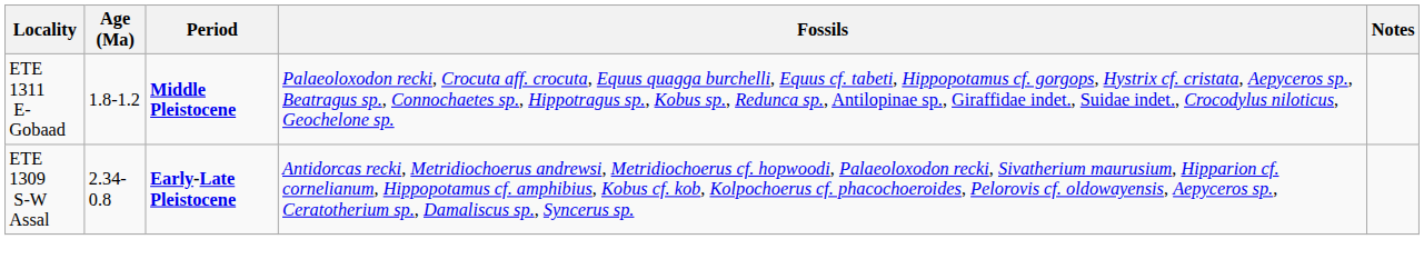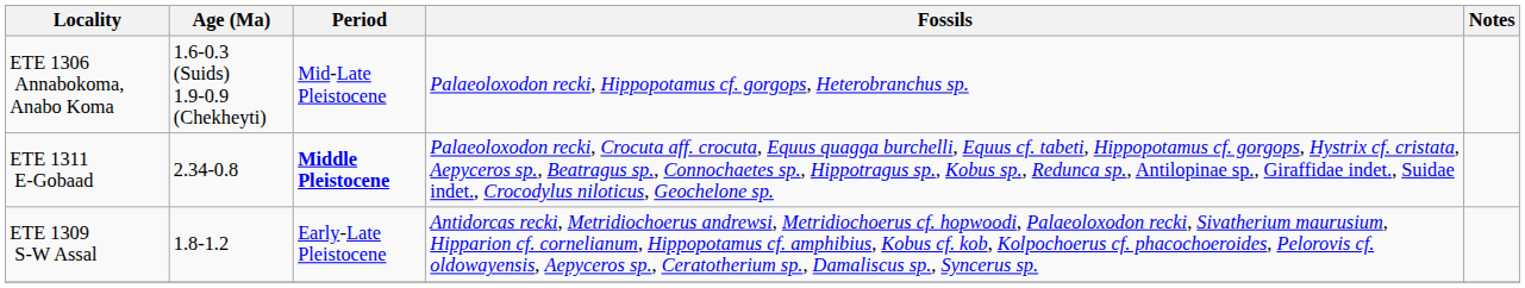+ row: ETE 1306 Annabokoma, Anabo Koma | 1.6-0.3 (Suids) 1.9-0.9 (Chekheyti) | Mid-Late Pleistocene | Palaeoloxodon recki, Hippopotamus cf. gorgops, Heterobranchus sp.
ETE 1311 E-Gobaad | Age (Ma): 1.8-1.2 -> 2.34-0.8
ETE 1309 S-W Assal | Age (Ma): 2.34-0.8 -> 1.8-1.2
ETE 1309 S-W Assal | Period: bold -> normal
